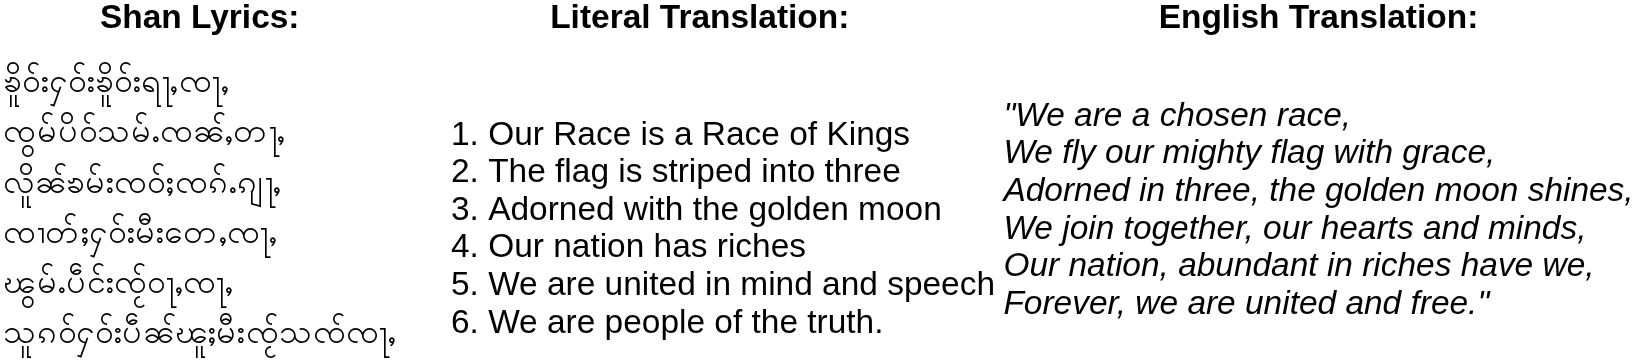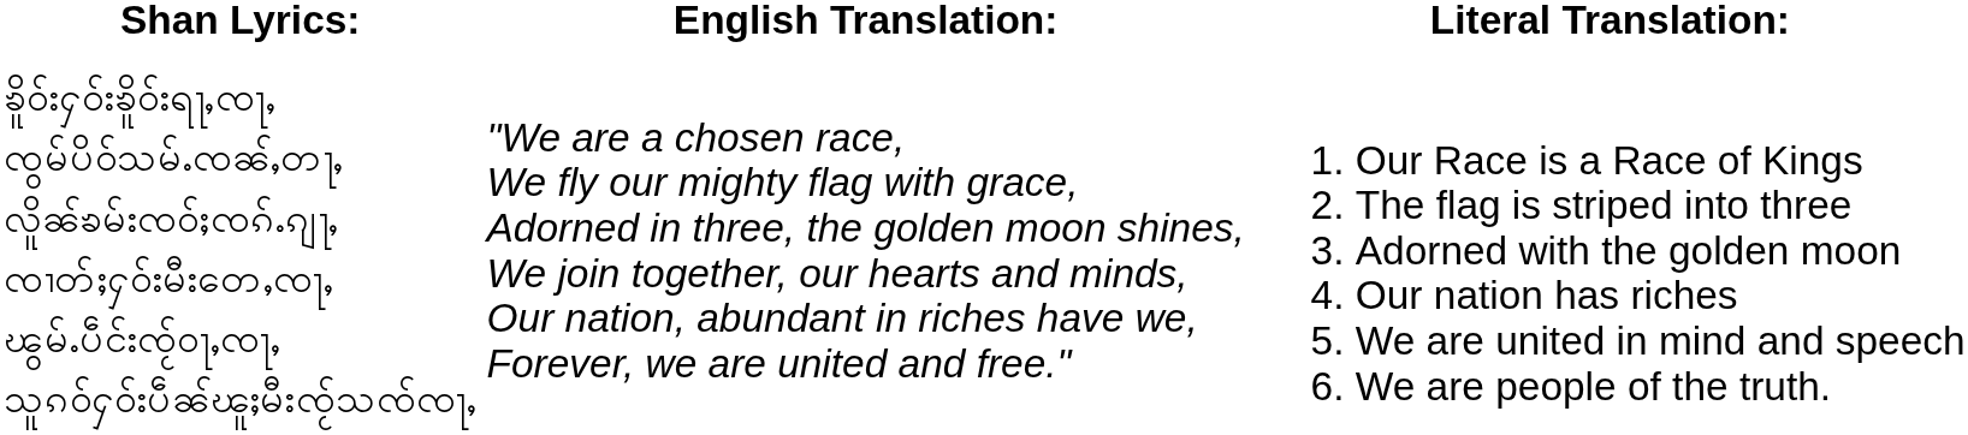columns swapped: English Translation: <-> Literal Translation:
